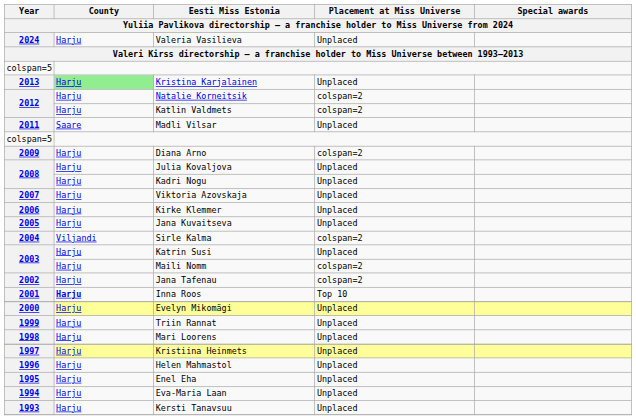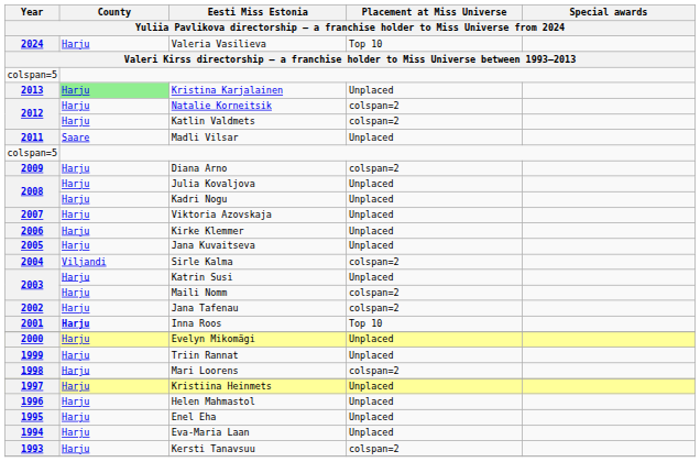Valeria Vasilieva | Placement at Miss Universe: Unplaced -> Top 10
Mari Loorens | Placement at Miss Universe: Unplaced -> colspan=2
Kersti Tanavsuu | Placement at Miss Universe: Unplaced -> colspan=2
